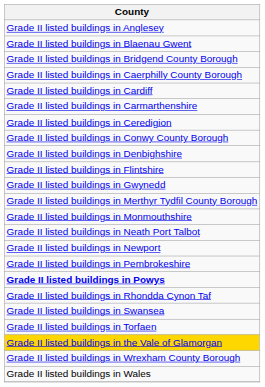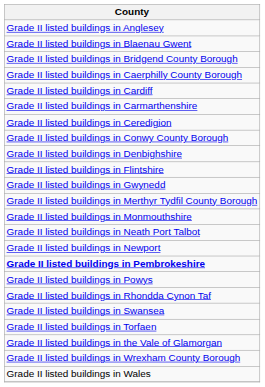row 17 | column 1: normal -> bold
row 18 | column 1: bold -> normal
row 22 | column 1: gold background -> no background
